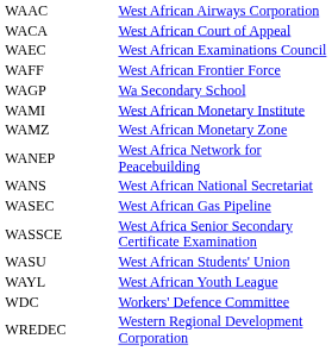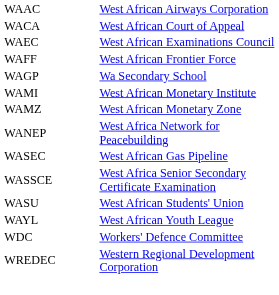- row: WANS | West African National Secretariat
